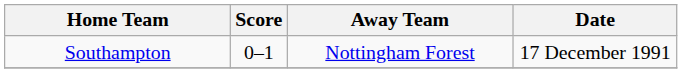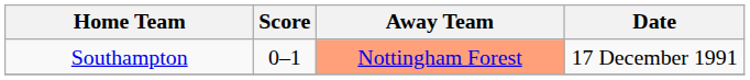Southampton | Away Team: no background -> lightsalmon background
